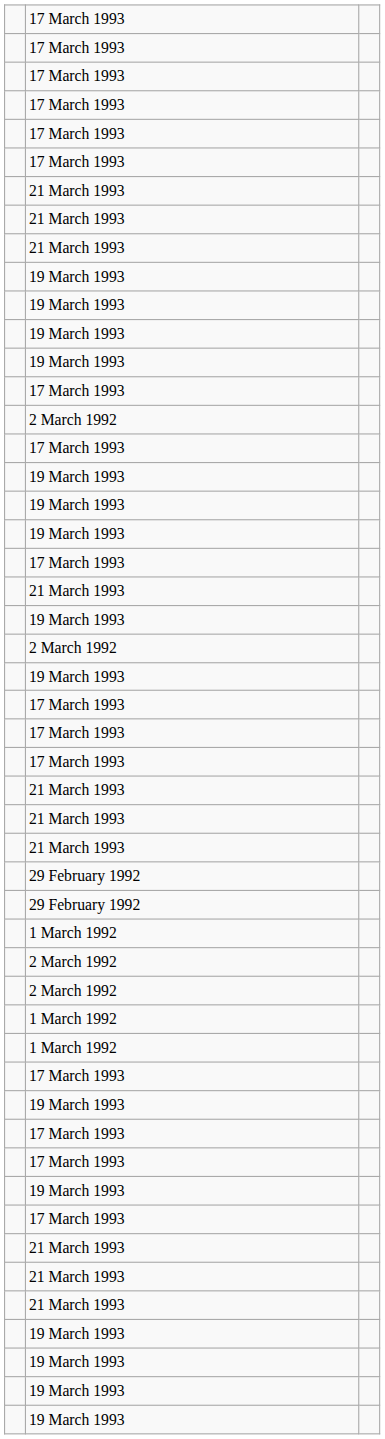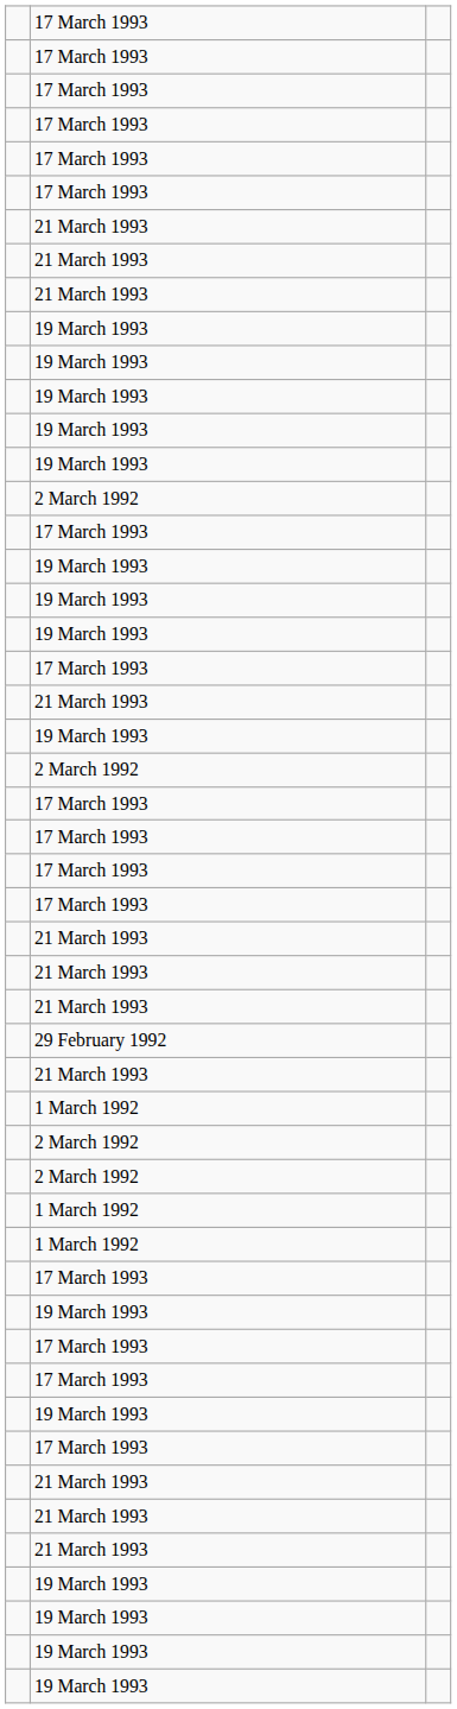row 14 | column 2: 17 March 1993 -> 19 March 1993
row 24 | column 2: 19 March 1993 -> 17 March 1993
row 32 | column 2: 29 February 1992 -> 21 March 1993
